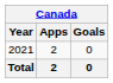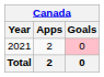2021 | Goals: no background -> pink background
